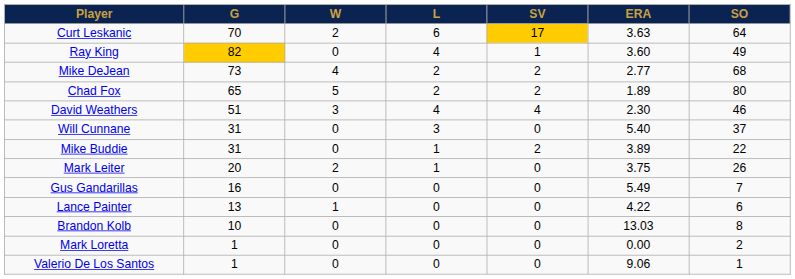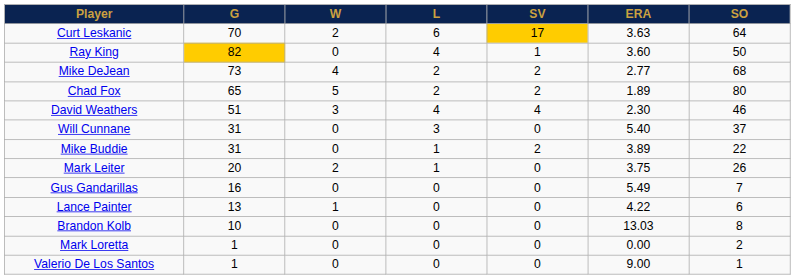Ray King | SO: 49 -> 50
Valerio De Los Santos | ERA: 9.06 -> 9.00
